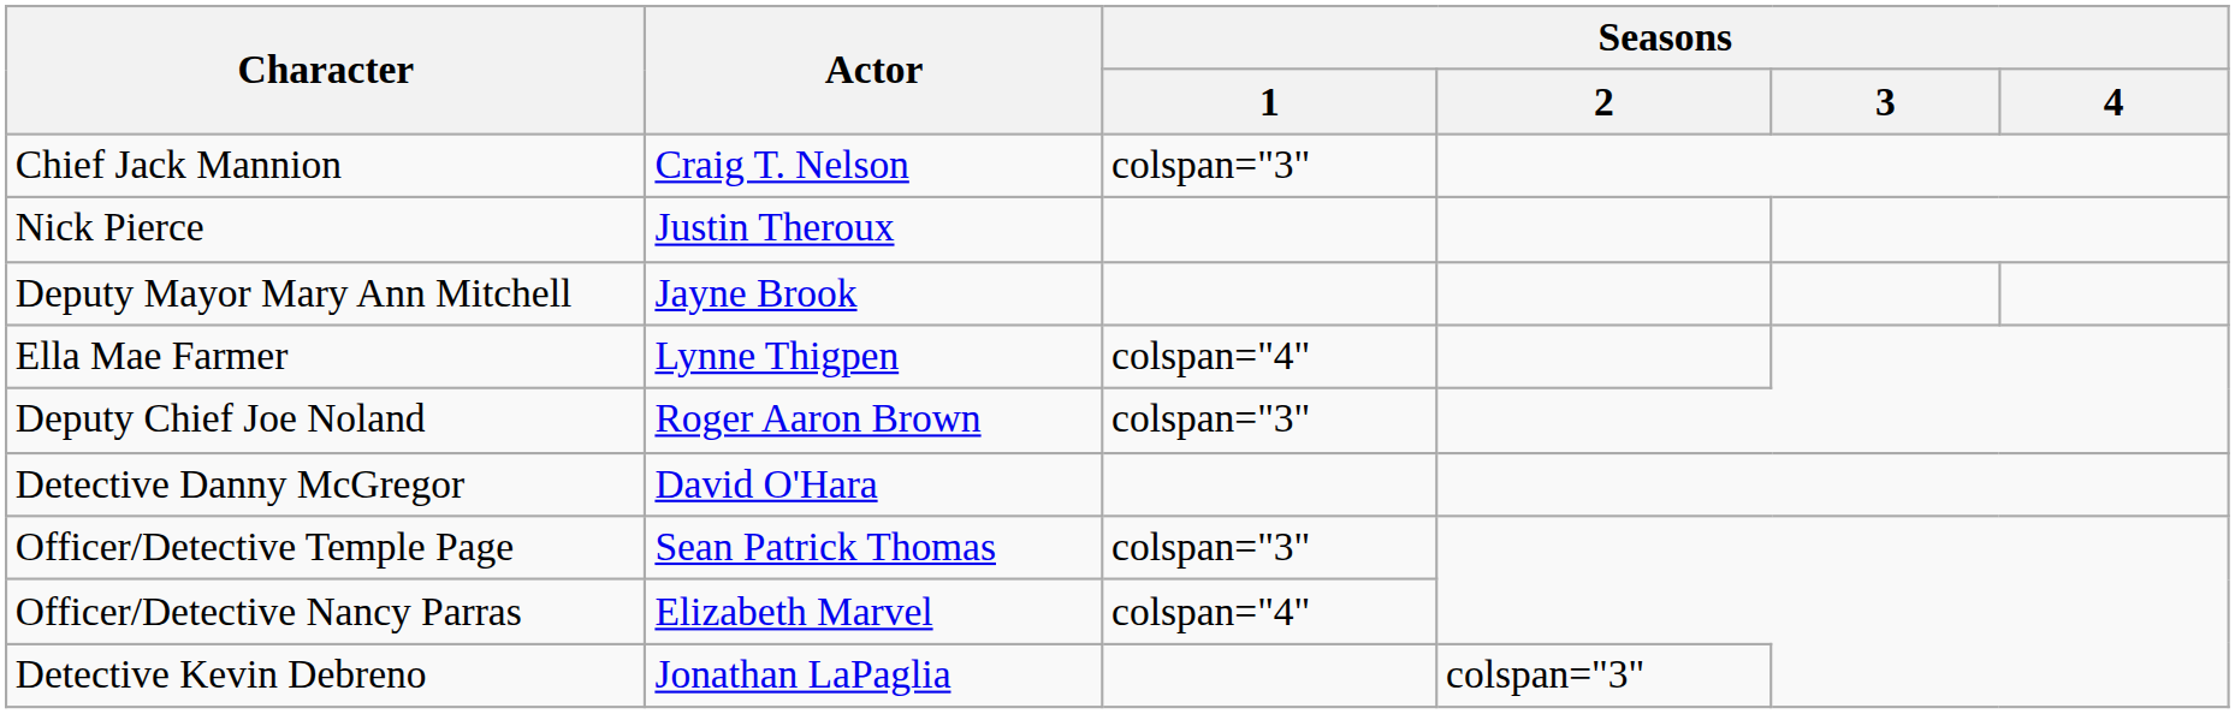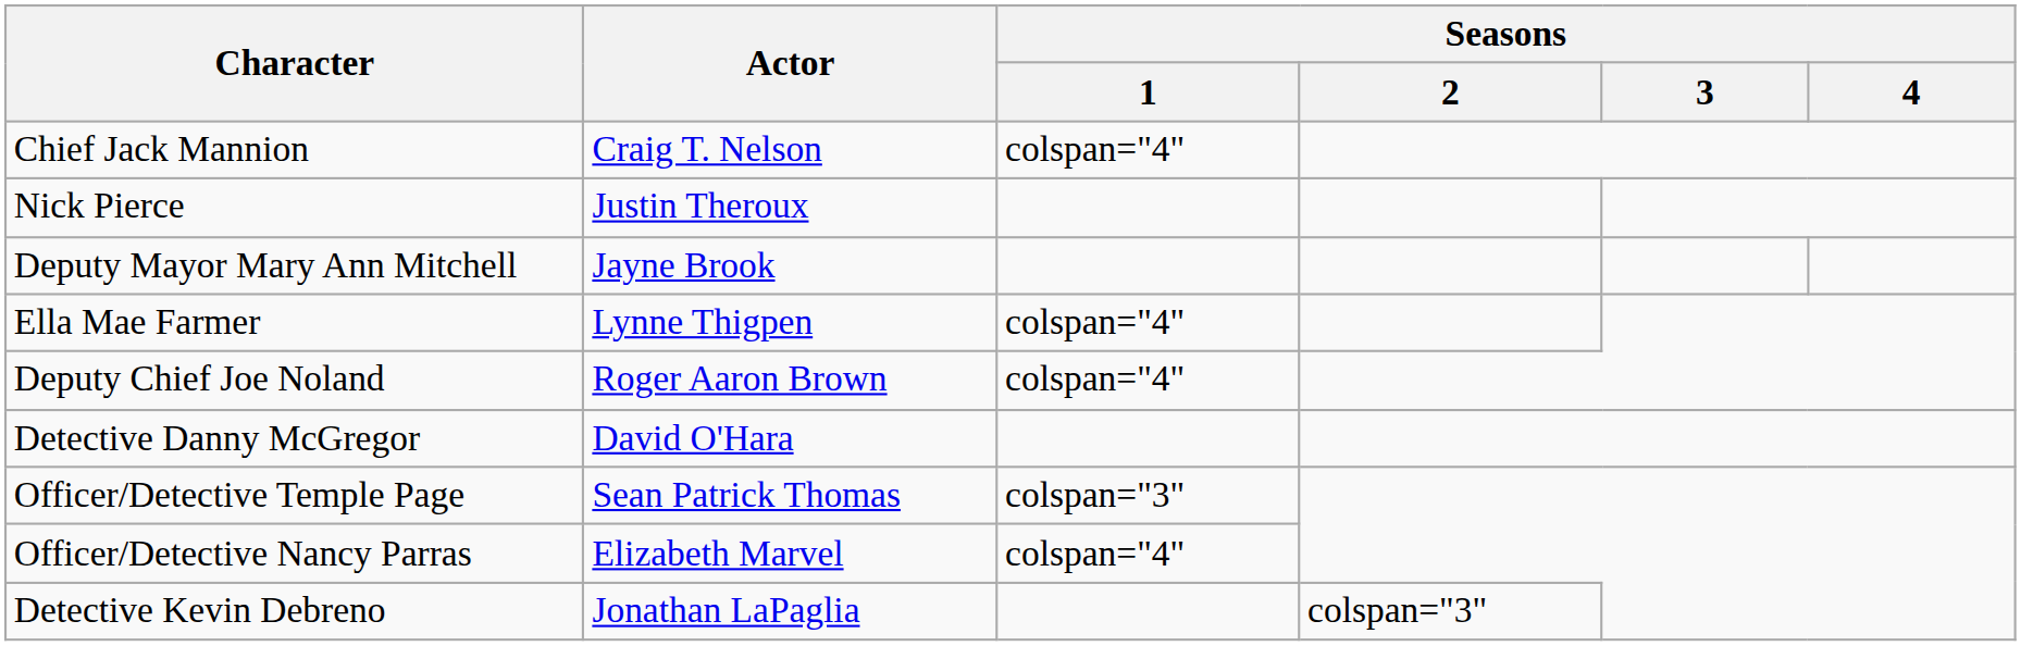Chief Jack Mannion | Seasons / 1: colspan="3" -> colspan="4"
Deputy Chief Joe Noland | Seasons / 1: colspan="3" -> colspan="4"
